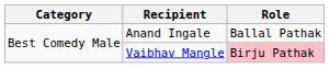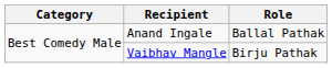Vaibhav Mangle | Role: pink background -> no background
